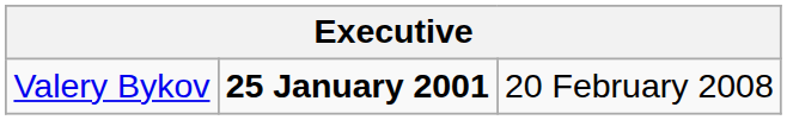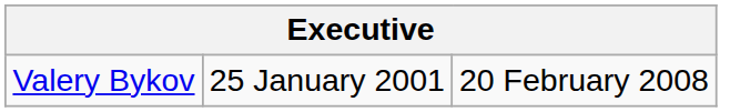Valery Bykov | column 2: bold -> normal
